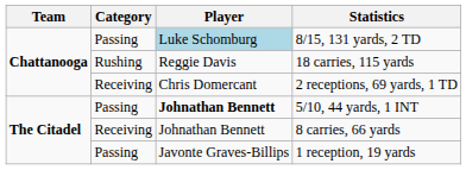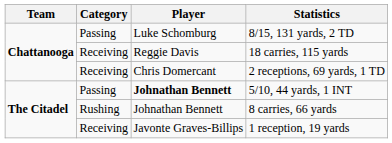8/15, 131 yards, 2 TD | Player: lightblue background -> no background
18 carries, 115 yards | Category: Rushing -> Receiving
8 carries, 66 yards | Category: Receiving -> Rushing
1 reception, 19 yards | Category: Passing -> Receiving
